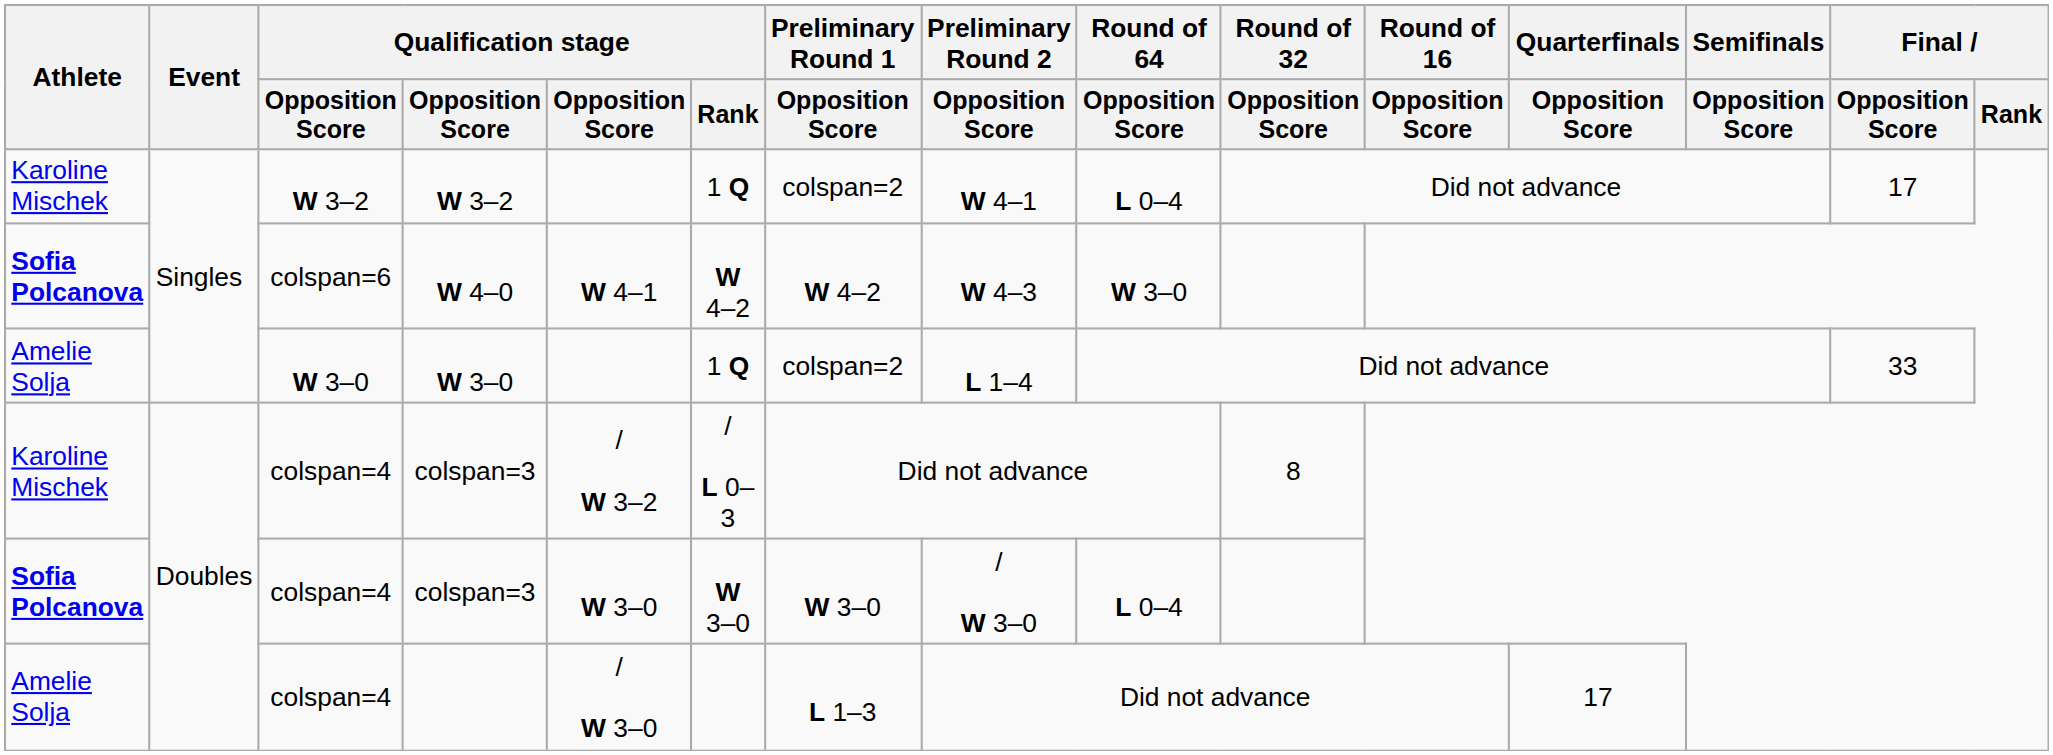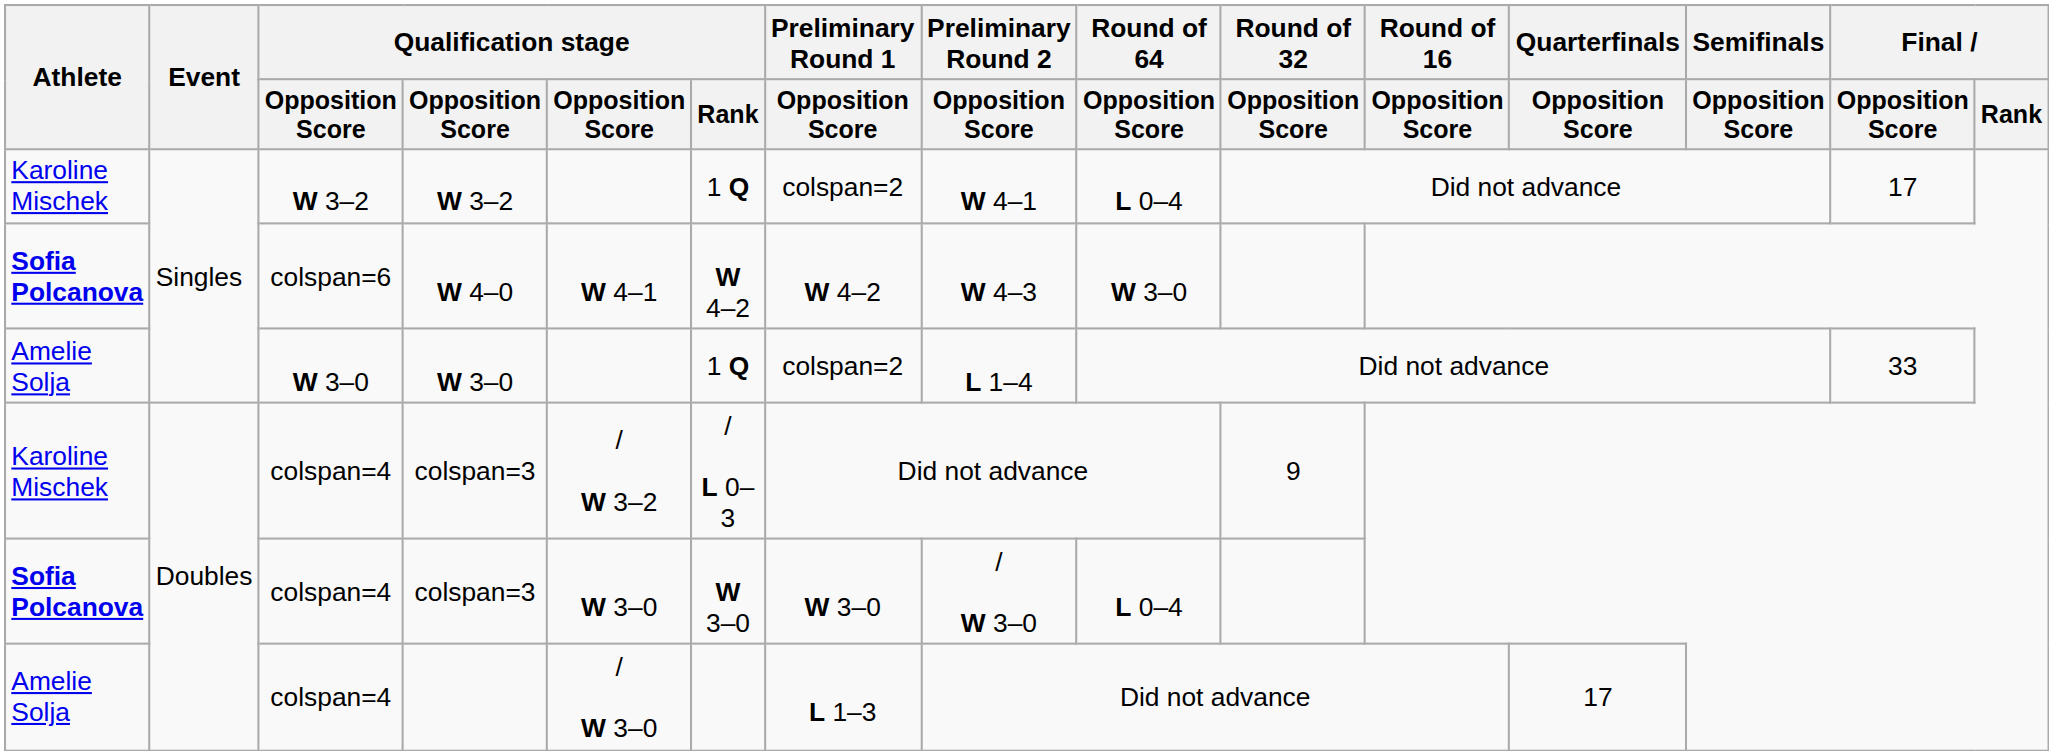Karoline Mischek / colspan=3 | Round of 32 / Opposition Score: 8 -> 9
